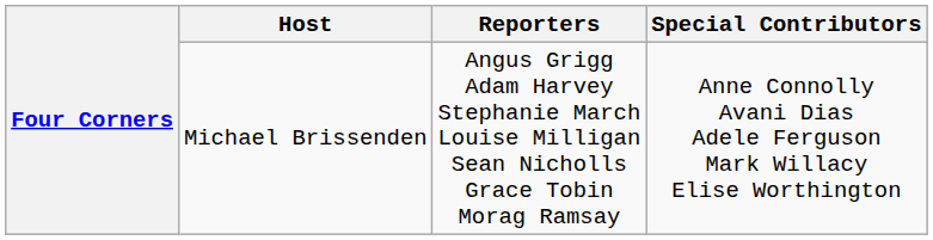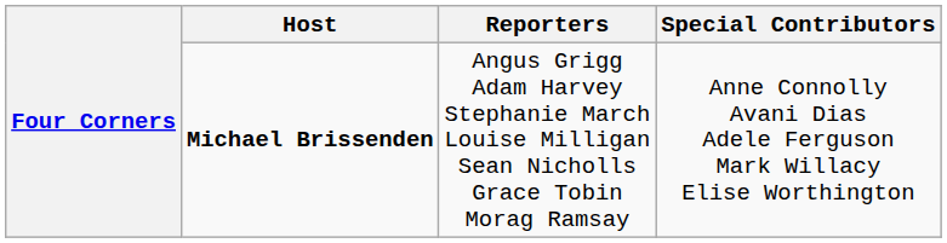row 2 | Host: normal -> bold
